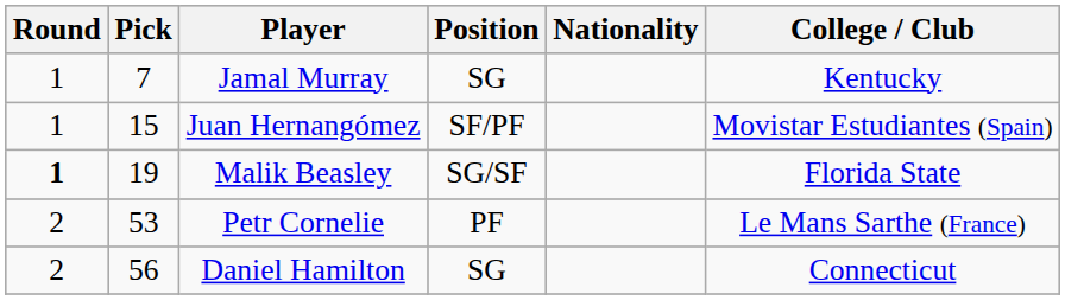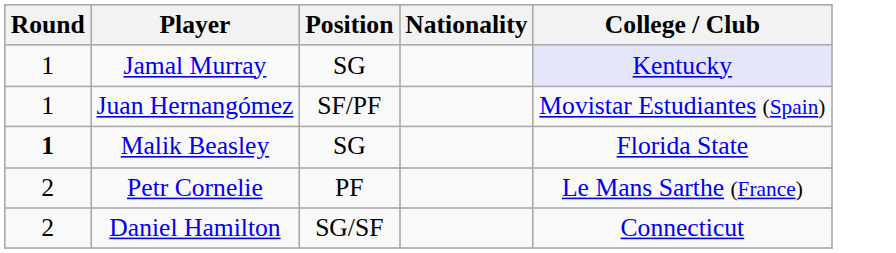- column: Pick | 7 | 15 | 19 | 53 | 56
Jamal Murray | College / Club: no background -> lavender background
Malik Beasley | Position: SG/SF -> SG
Daniel Hamilton | Position: SG -> SG/SF
